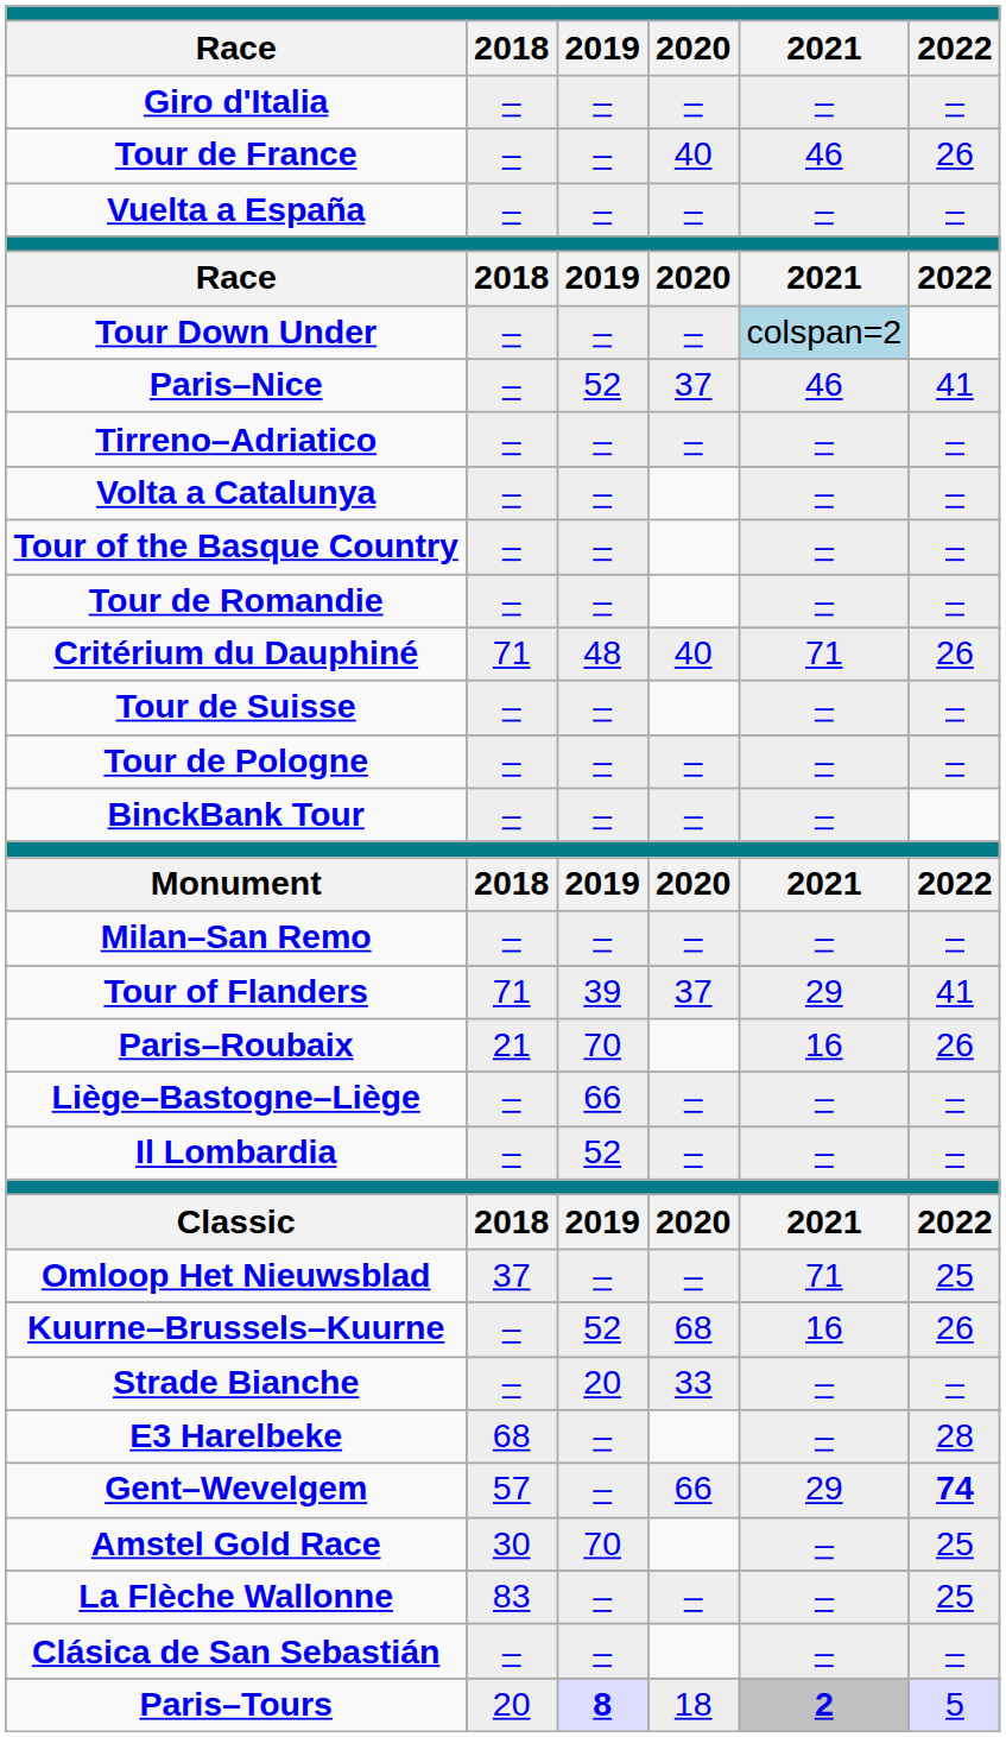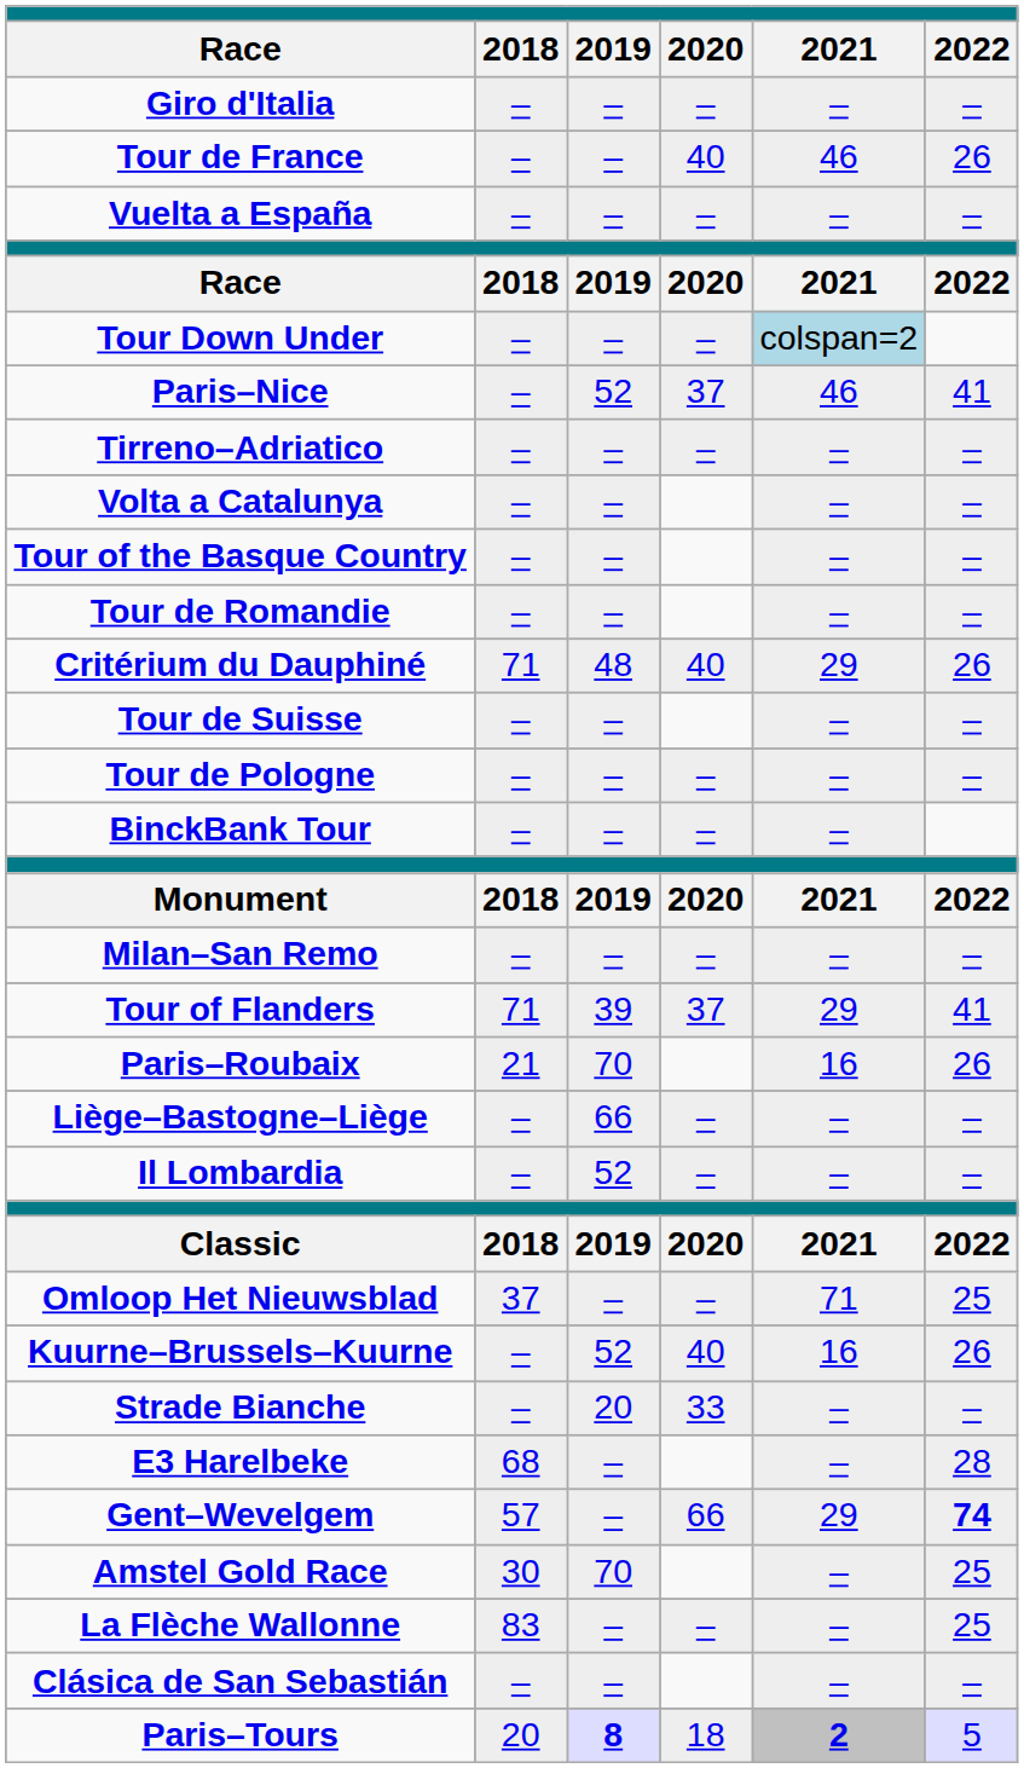Critérium du Dauphiné | column 5: 71 -> 29
Kuurne–Brussels–Kuurne | column 4: 68 -> 40
